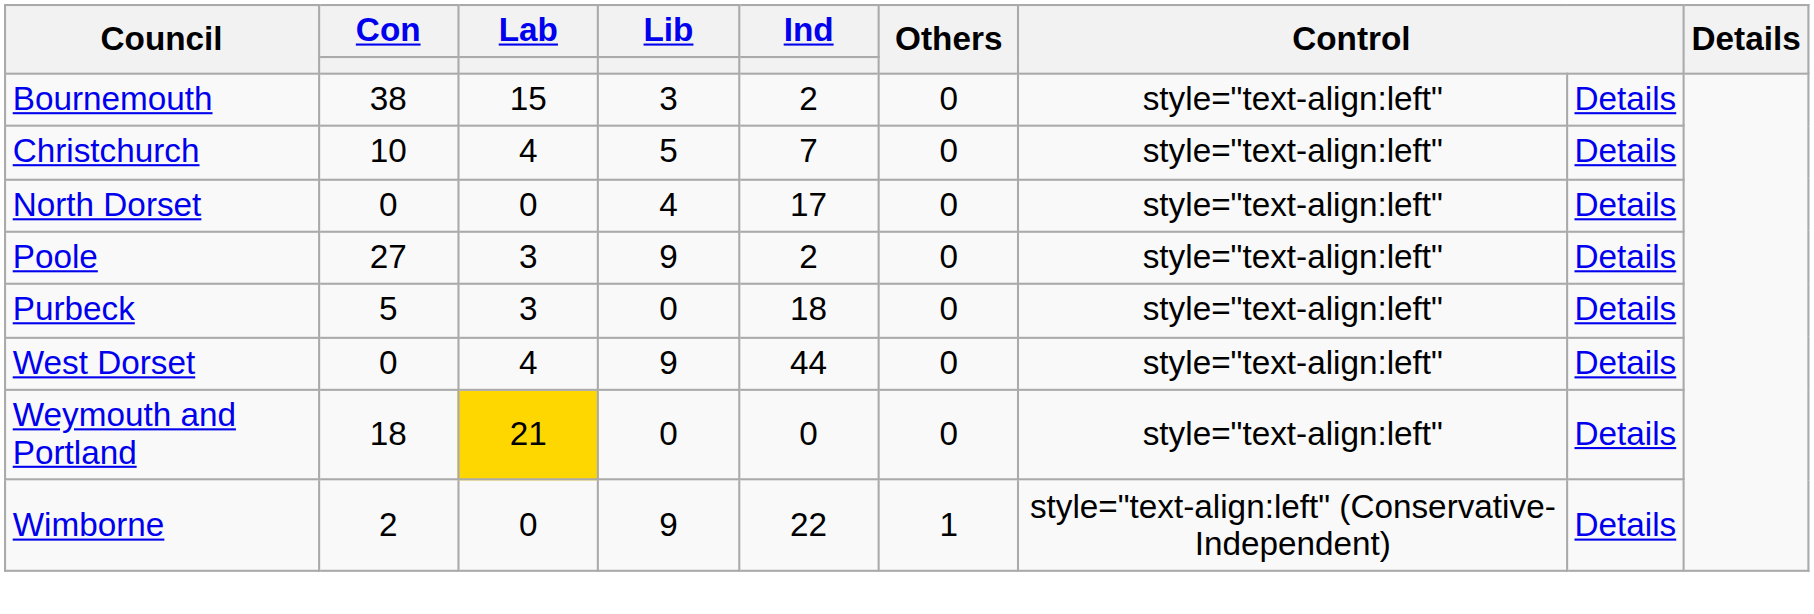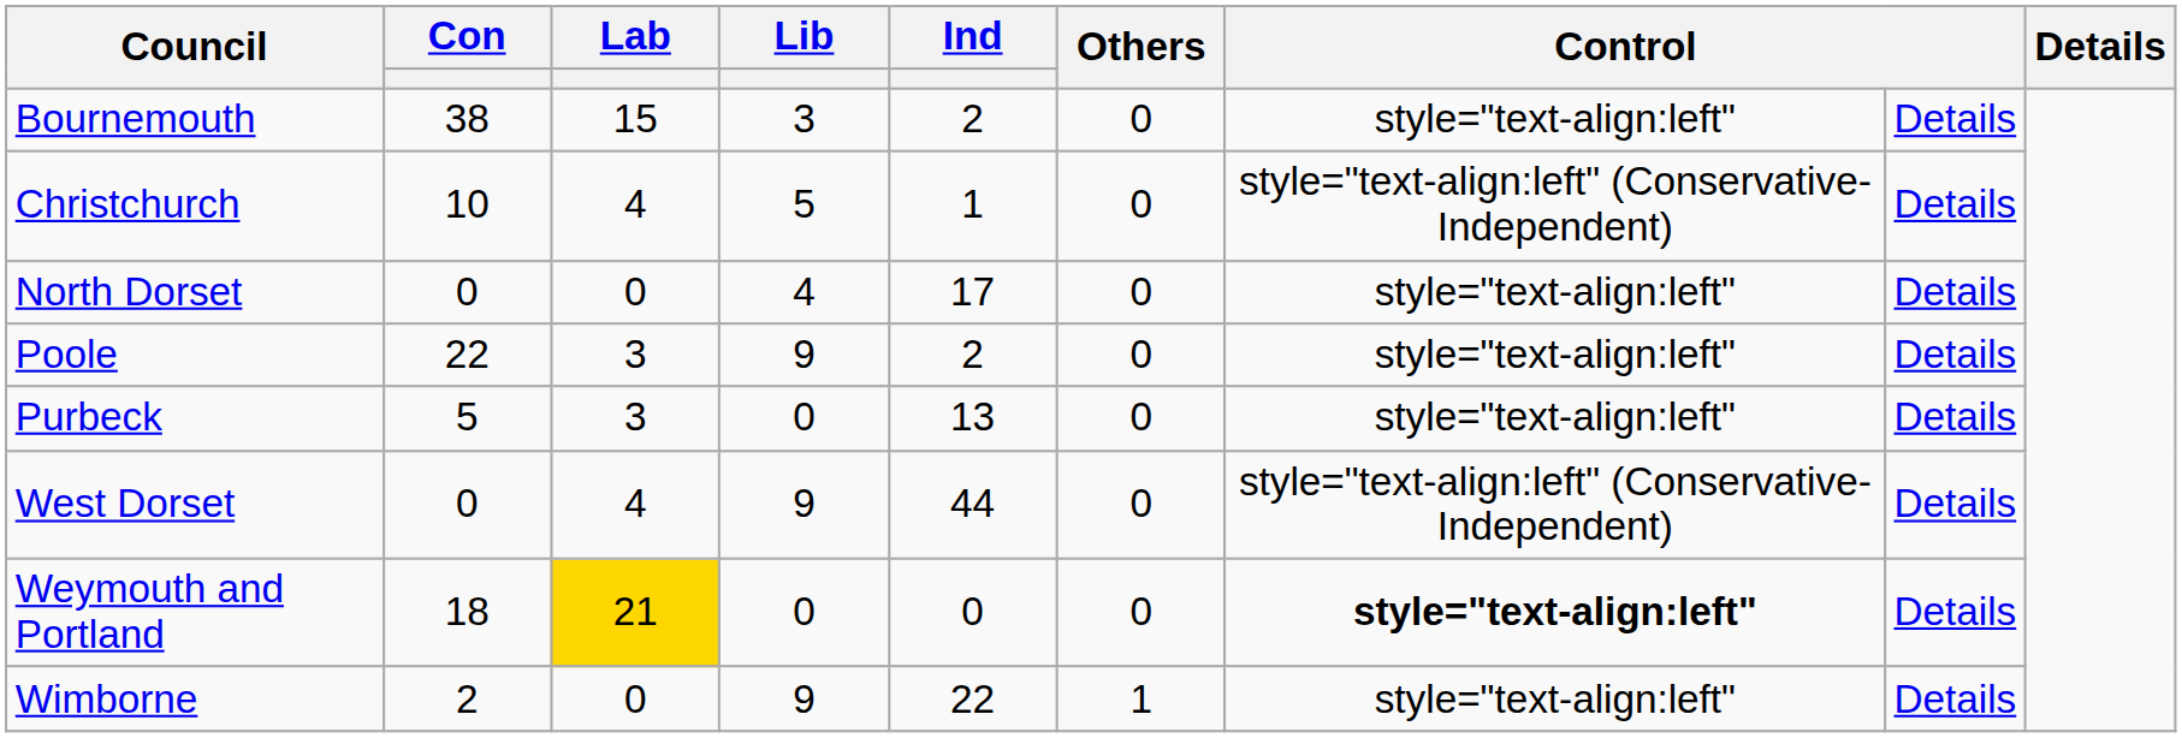Christchurch | Ind: 7 -> 1
Christchurch | column 7: style="text-align:left" -> style="text-align:left" (Conservative-Independent)
Poole | Con: 27 -> 22
Purbeck | Ind: 18 -> 13
West Dorset | column 7: style="text-align:left" -> style="text-align:left" (Conservative-Independent)
Weymouth and Portland | column 7: normal -> bold
Wimborne | column 7: style="text-align:left" (Conservative-Independent) -> style="text-align:left"
